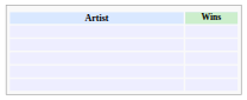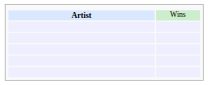Artist | column 2: bold -> normal
